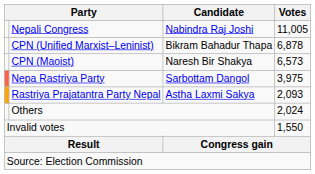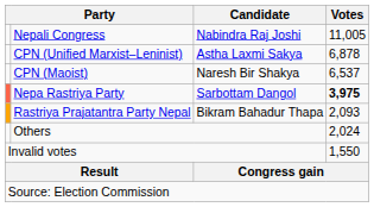CPN (Unified Marxist–Leninist) | Candidate: Bikram Bahadur Thapa -> Astha Laxmi Sakya
CPN (Maoist) | Votes: 6,573 -> 6,537
Nepa Rastriya Party | Votes: normal -> bold
Rastriya Prajatantra Party Nepal | Candidate: Astha Laxmi Sakya -> Bikram Bahadur Thapa
